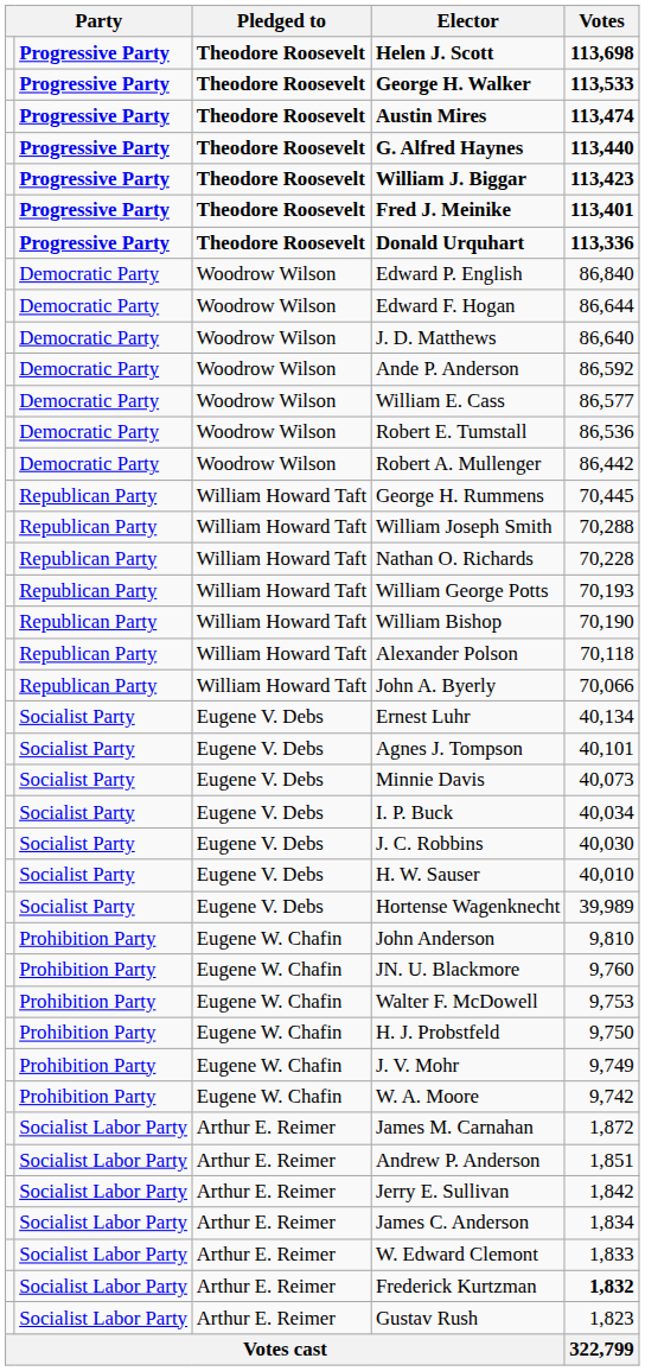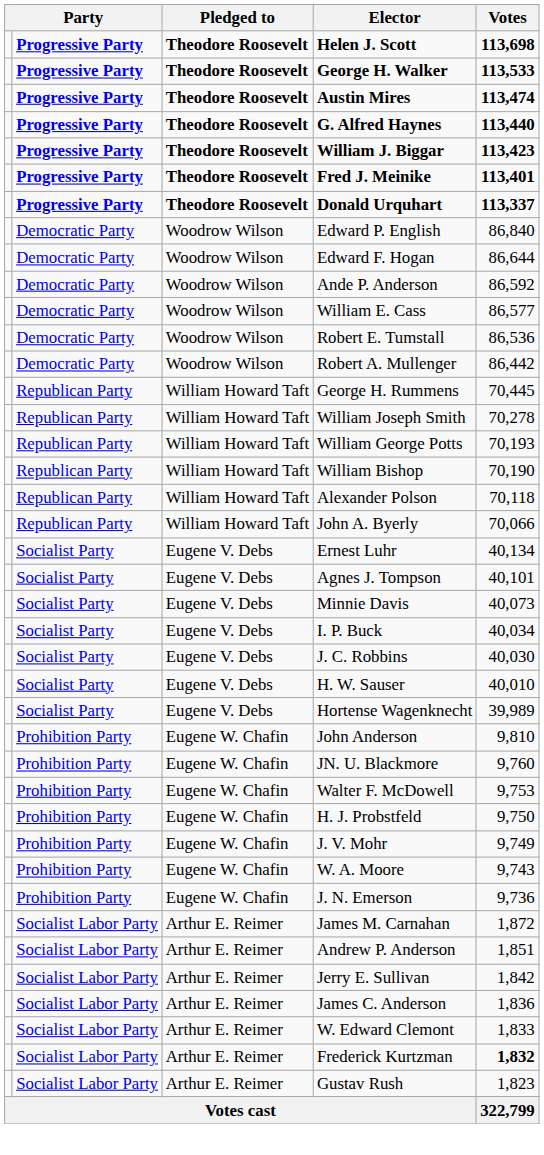Donald Urquhart | Votes: 113,336 -> 113,337
- row: Democratic Party | Woodrow Wilson | J. D. Matthews | 86,640
William Joseph Smith | Votes: 70,288 -> 70,278
- row: Republican Party | William Howard Taft | Nathan O. Richards | 70,228
W. A. Moore | Votes: 9,742 -> 9,743
+ row: Prohibition Party | Eugene W. Chafin | J. N. Emerson | 9,736
James C. Anderson | Votes: 1,834 -> 1,836
